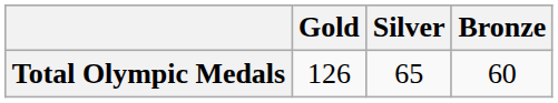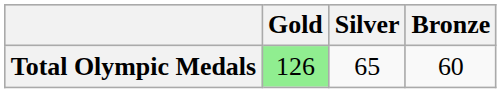row 2 | Gold: no background -> lightgreen background
